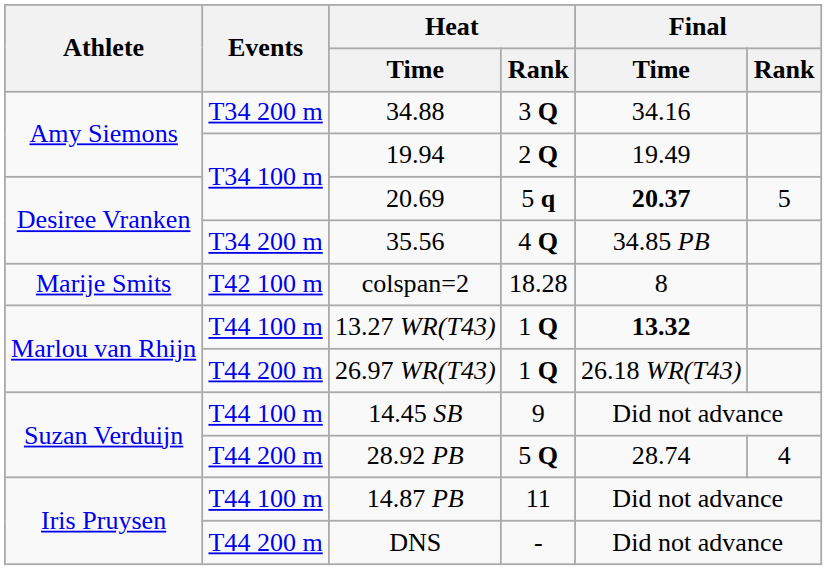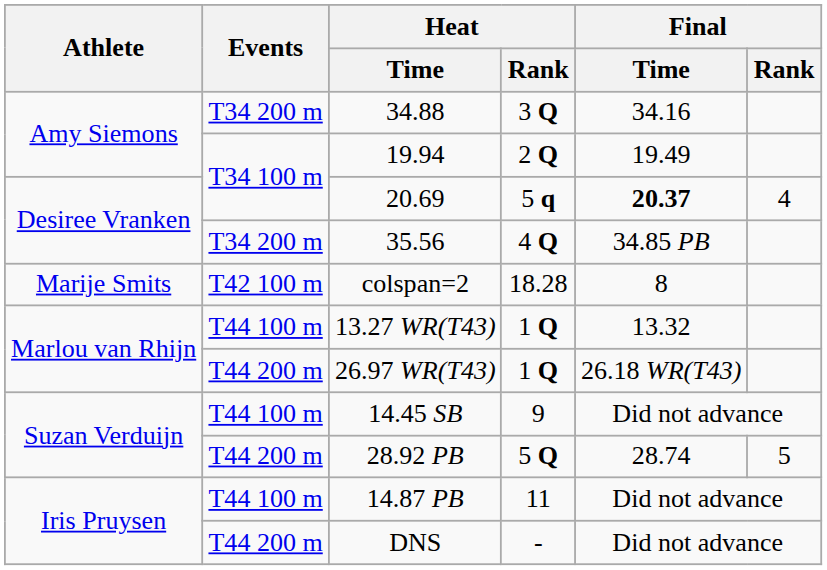20.69 | Final / Rank: 5 -> 4
13.27 WR(T43) | Final / Time: bold -> normal
28.92 PB | Final / Rank: 4 -> 5
